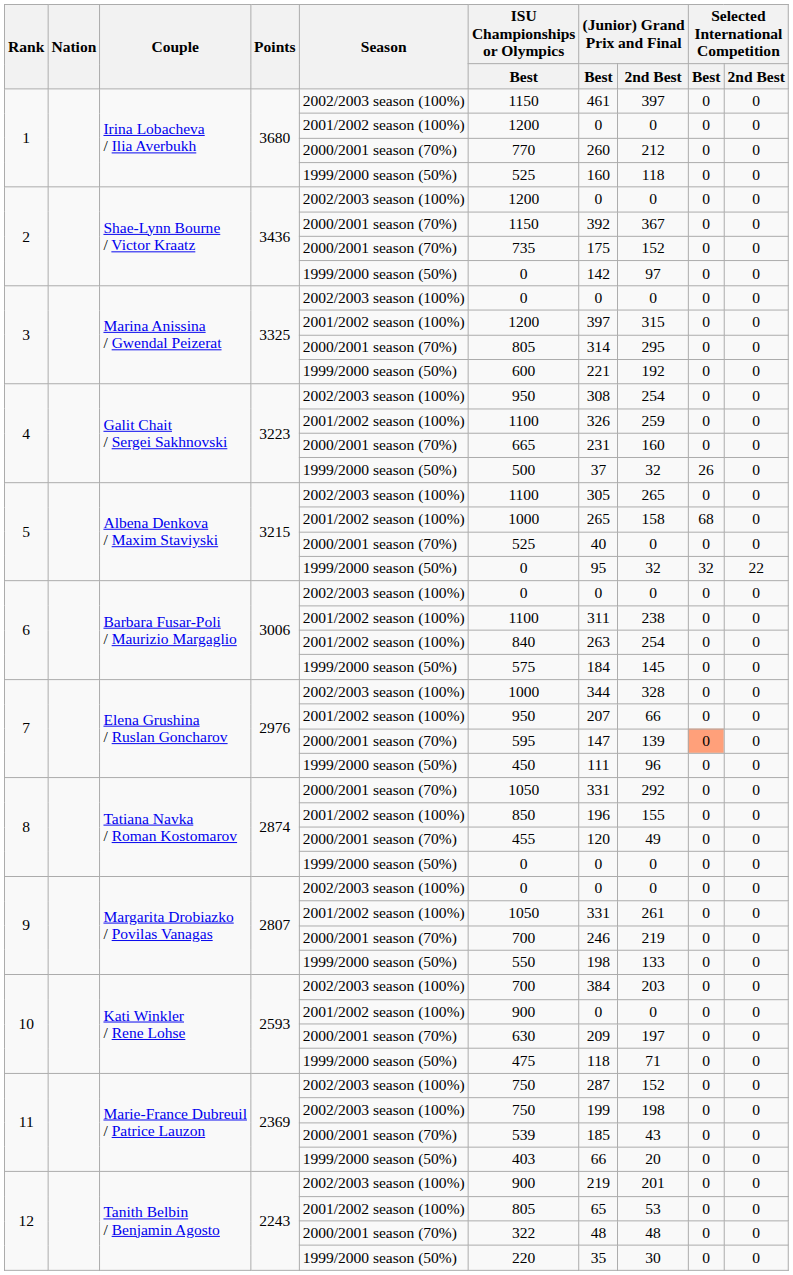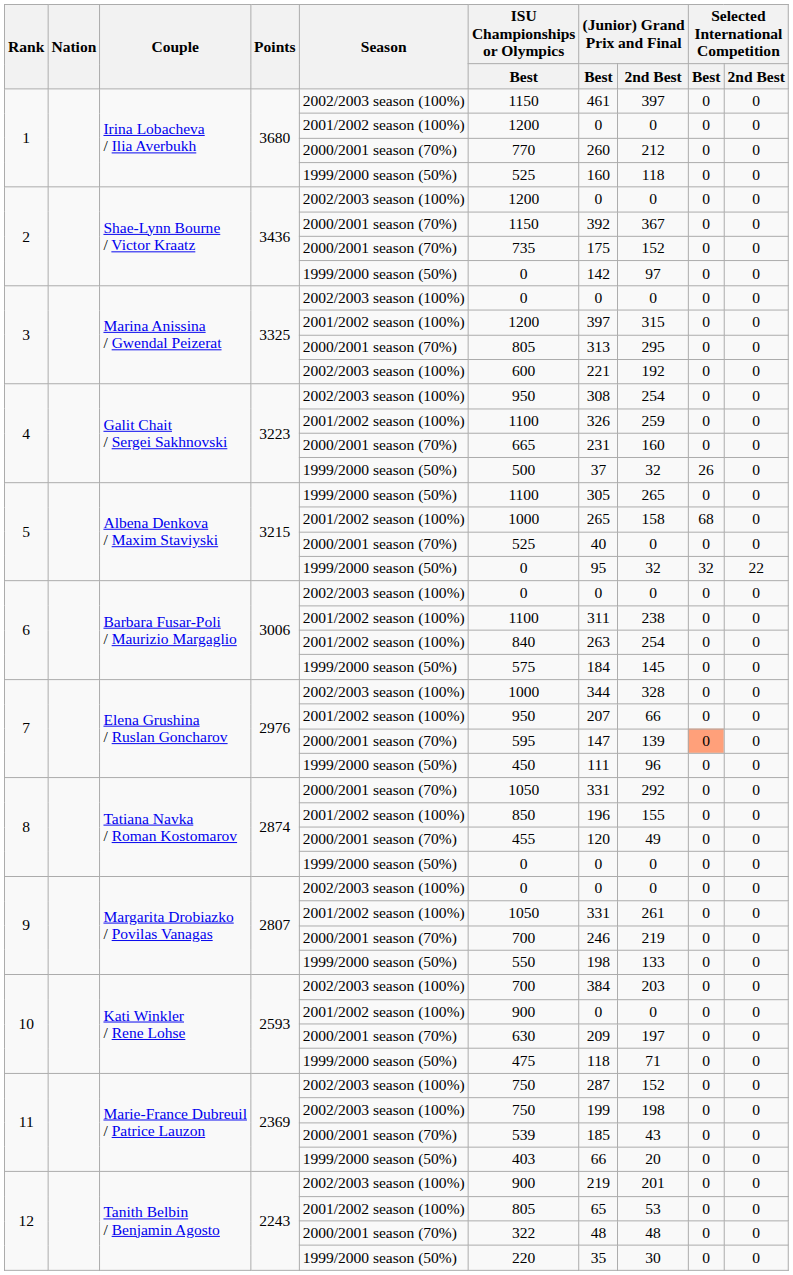row 13 | (Junior) Grand Prix and Final / Best: 314 -> 313
row 14 | Season: 1999/2000 season (50%) -> 2002/2003 season (100%)
row 19 | Season: 2002/2003 season (100%) -> 1999/2000 season (50%)
